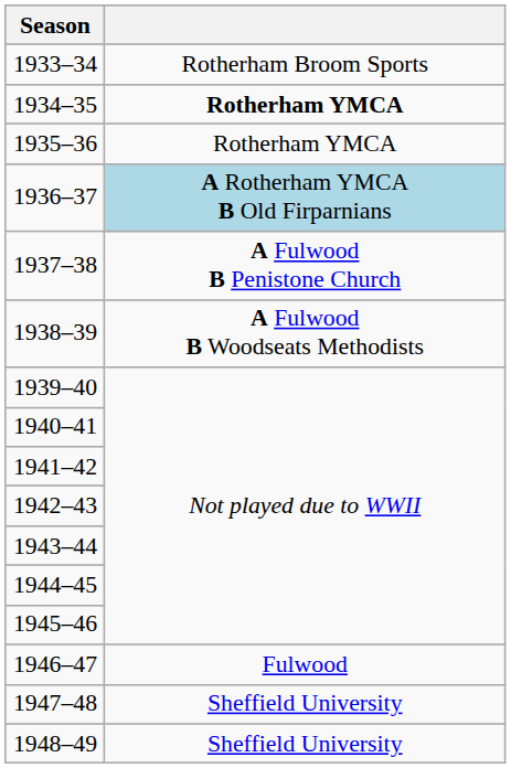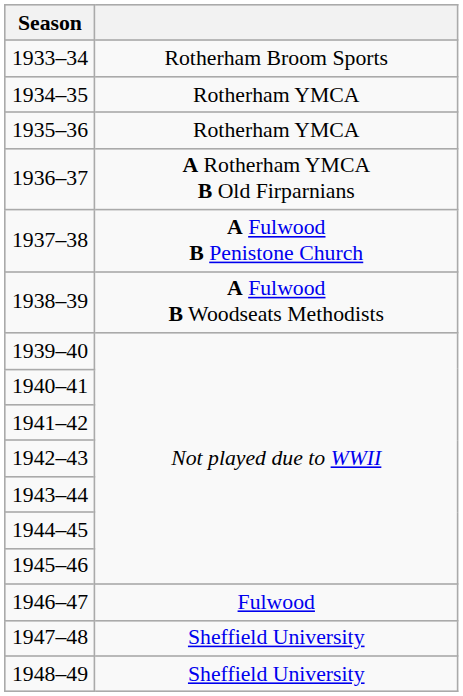1934–35 | column 2: bold -> normal
1936–37 | column 2: lightblue background -> no background
